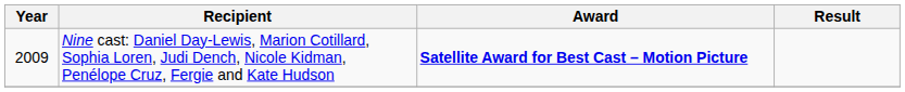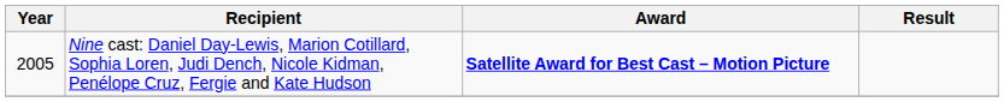row 2 | Year: 2009 -> 2005
